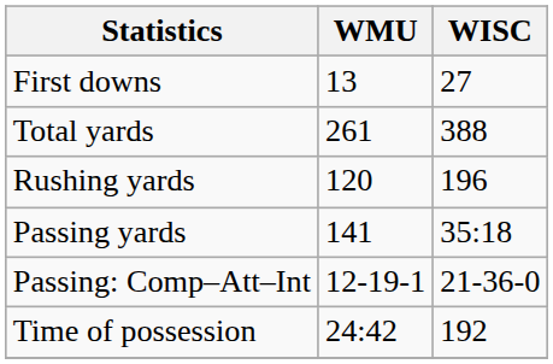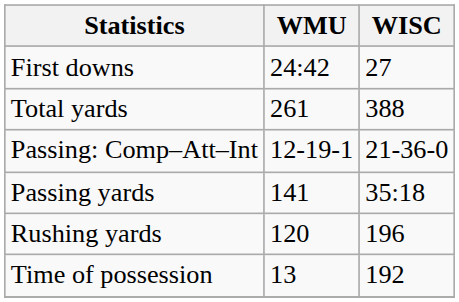First downs | WMU: 13 -> 24:42
rows swapped: Rushing yards <-> Passing: Comp–Att–Int
Time of possession | WMU: 24:42 -> 13
